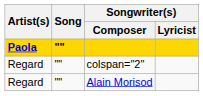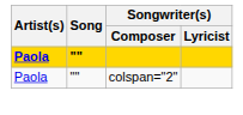colspan="2" | Artist(s): Regard -> Paola
- row: Regard | "" | Alain Morisod
